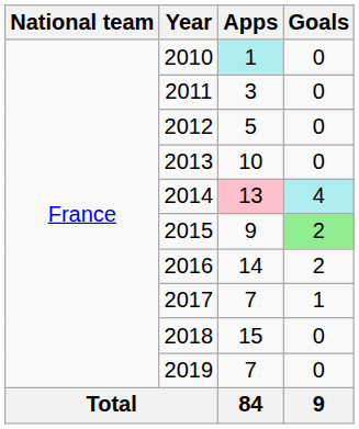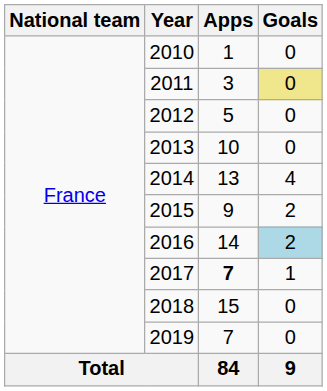2010 | Apps: paleturquoise background -> no background
2011 | Goals: no background -> khaki background
2014 | Apps: pink background -> no background
2014 | Goals: paleturquoise background -> no background
2015 | Goals: lightgreen background -> no background
2016 | Goals: no background -> lightblue background
2017 | Apps: normal -> bold
